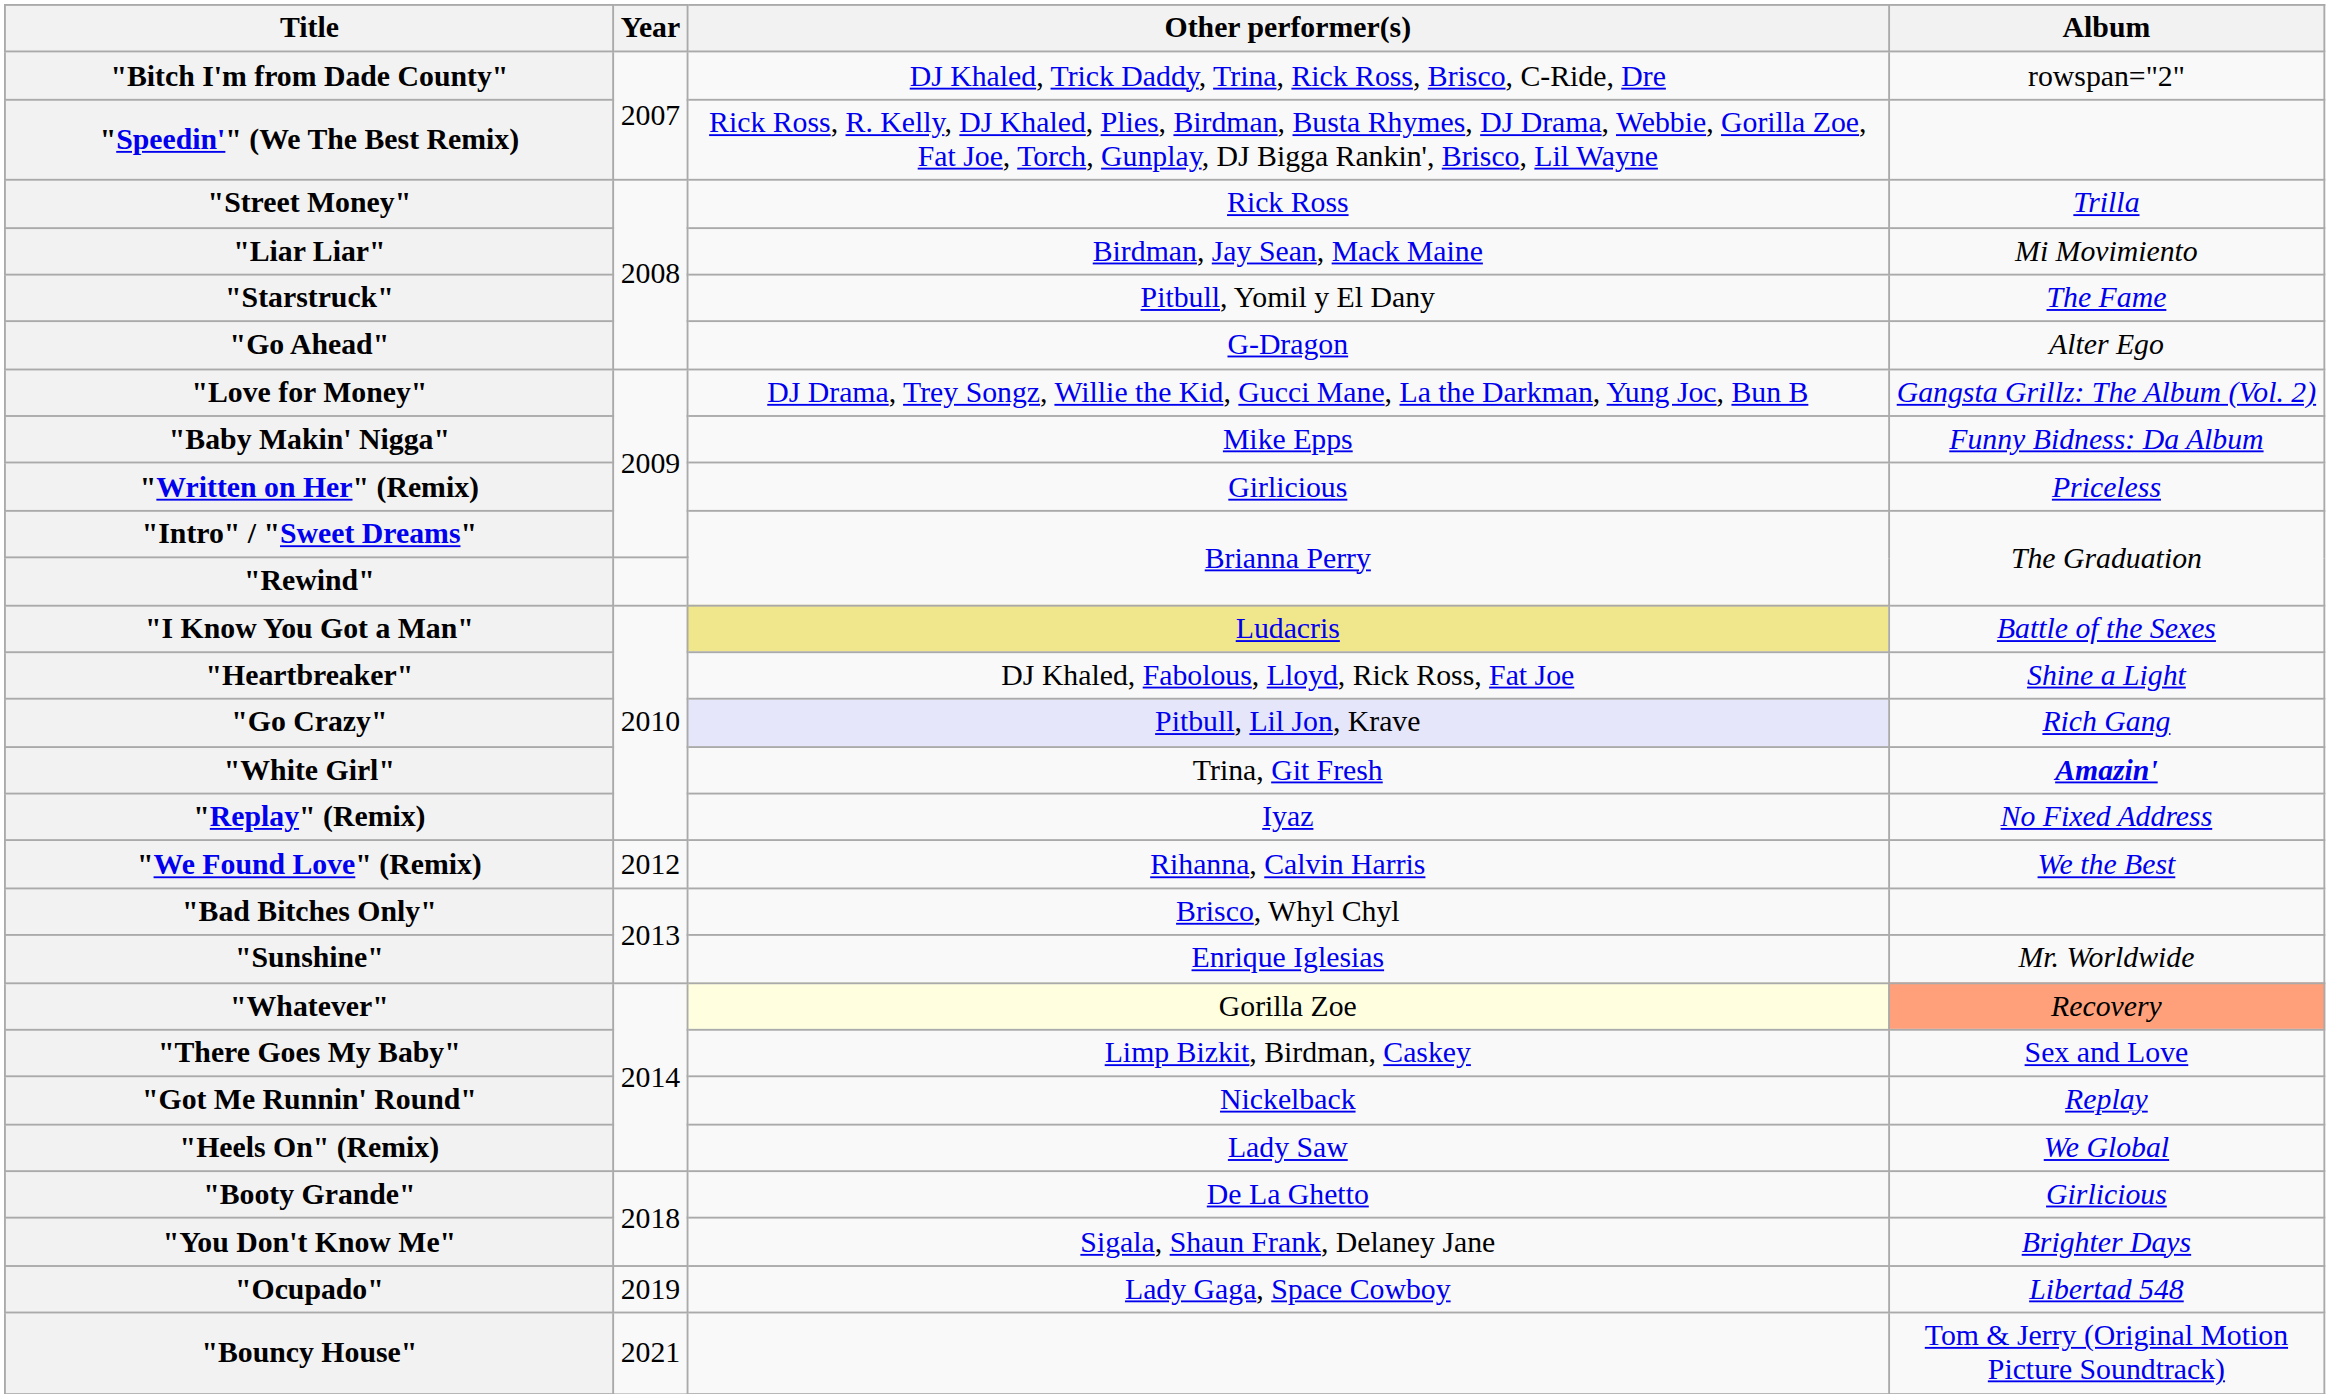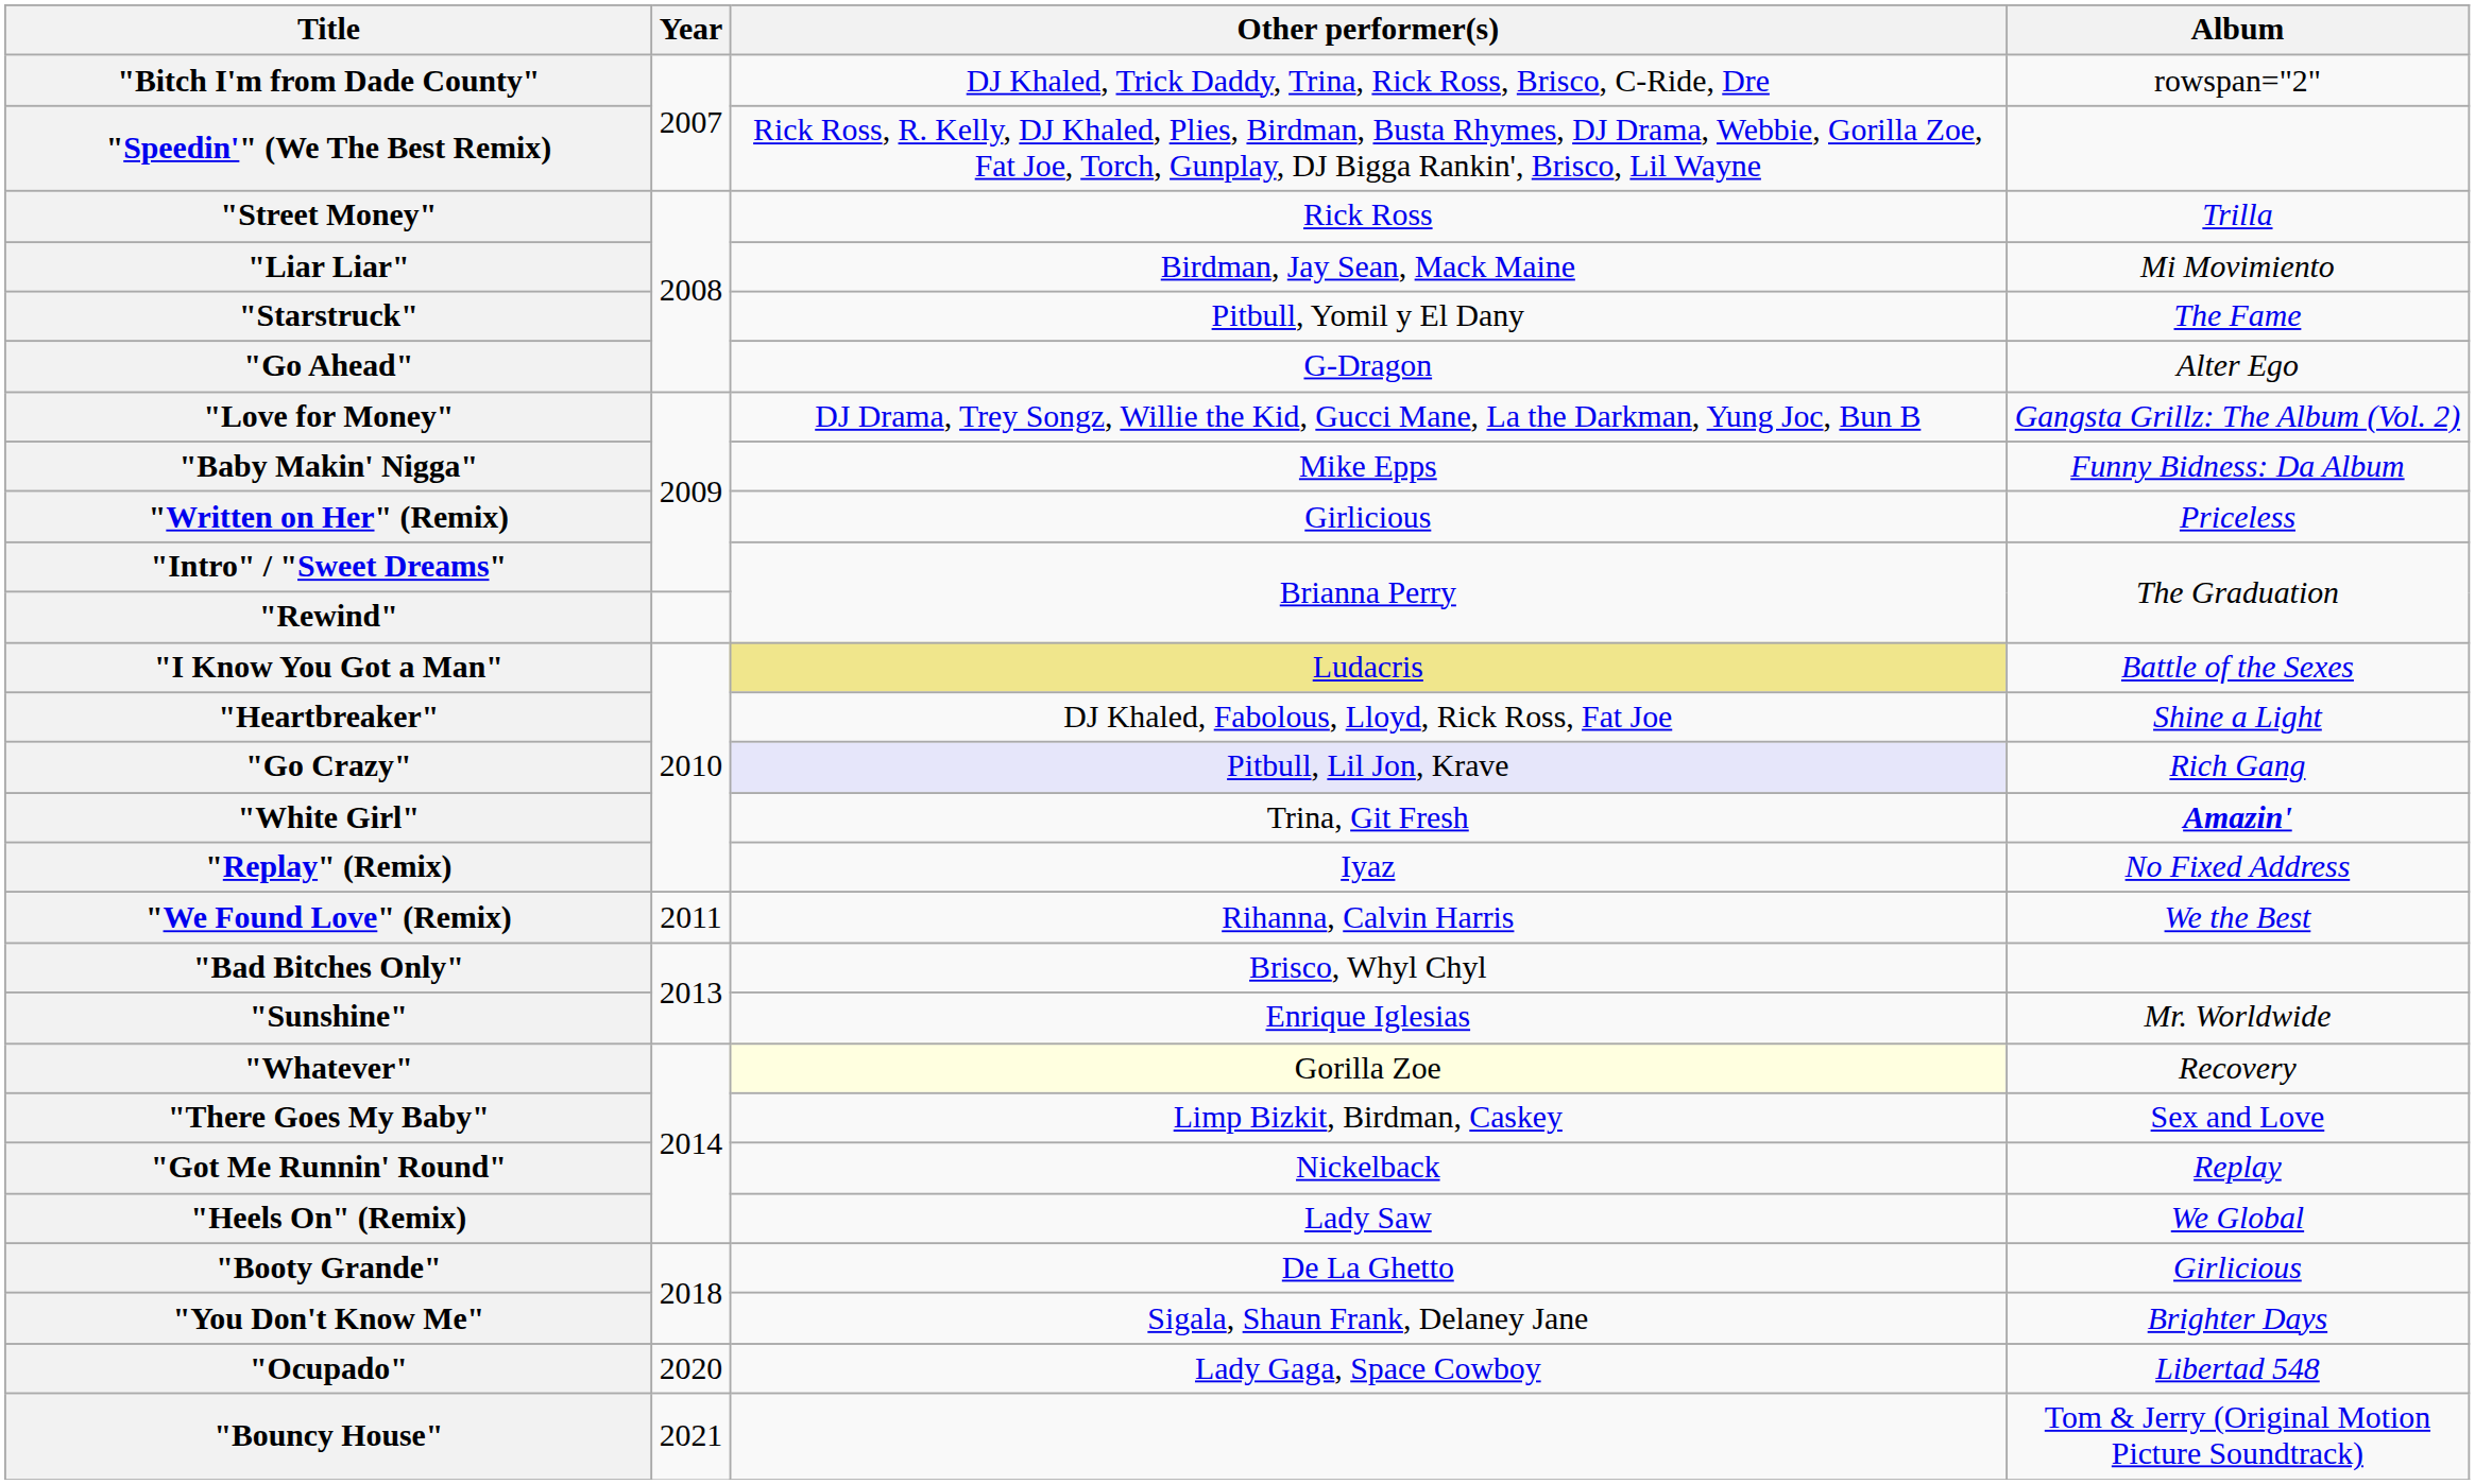"We Found Love" (Remix) | Year: 2012 -> 2011
"Whatever" | Album: lightsalmon background -> no background
"Ocupado" | Year: 2019 -> 2020
